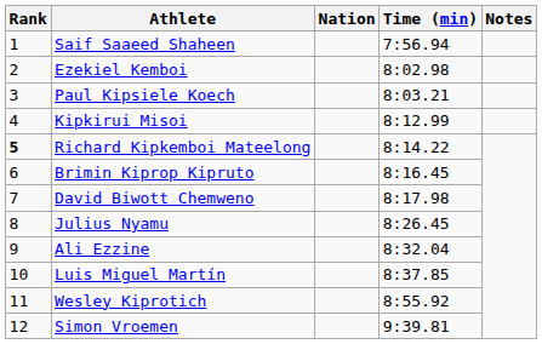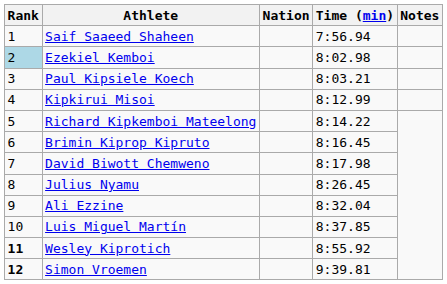Ezekiel Kemboi | Rank: no background -> lightblue background
Richard Kipkemboi Mateelong | Rank: bold -> normal
Wesley Kiprotich | Rank: normal -> bold
Simon Vroemen | Rank: normal -> bold
